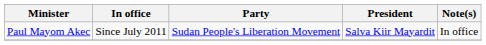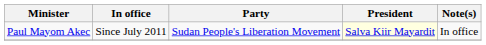Paul Mayom Akec | President: no background -> lightyellow background
